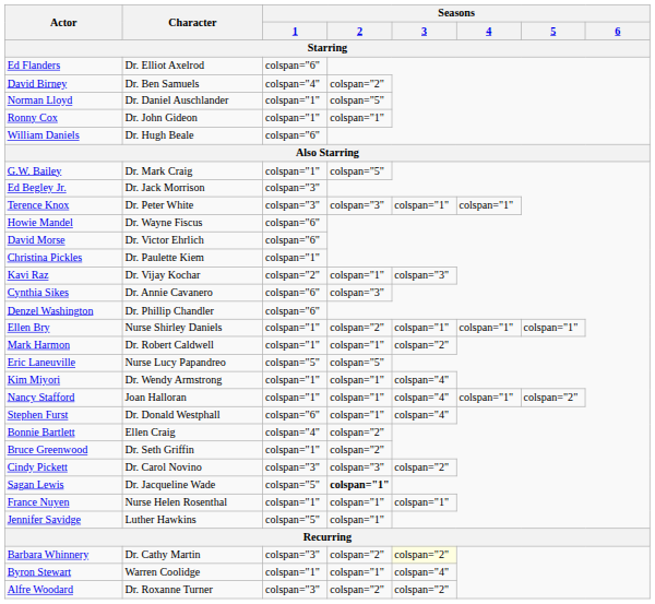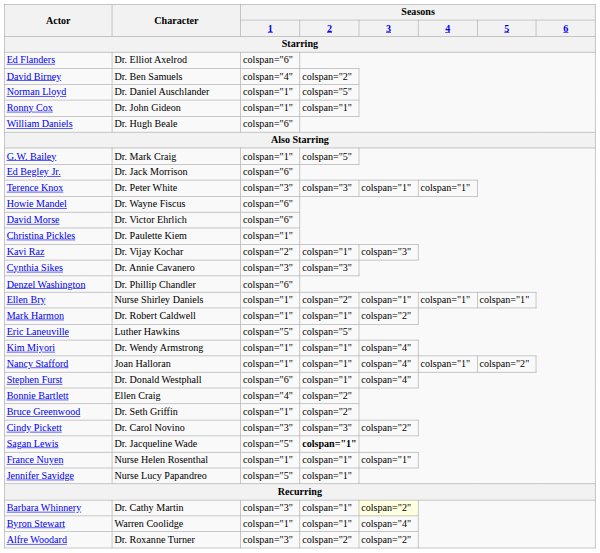Ed Begley Jr. | Seasons / 1: colspan="3" -> colspan="6"
Cynthia Sikes | Seasons / 1: colspan="6" -> colspan="3"
Eric Laneuville | Character: Nurse Lucy Papandreo -> Luther Hawkins
Jennifer Savidge | Character: Luther Hawkins -> Nurse Lucy Papandreo
Barbara Whinnery | Seasons / 2: colspan="2" -> colspan="1"
